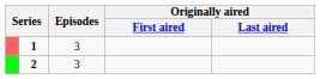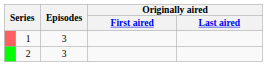1 | column 2: bold -> normal
2 | column 2: bold -> normal
